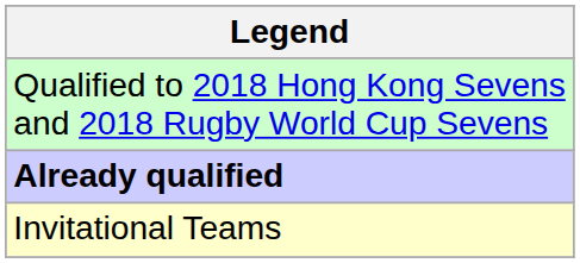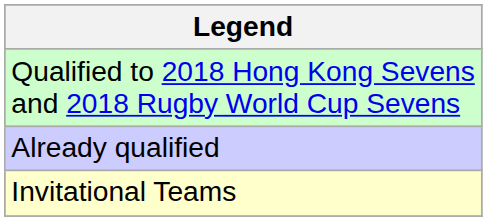row 3 | column 1: bold -> normal
